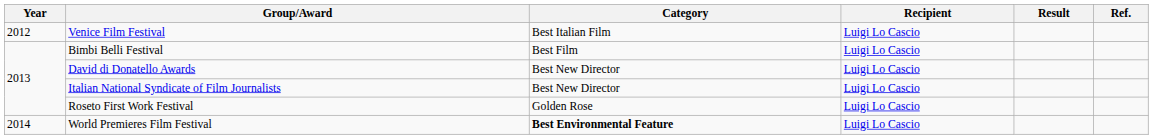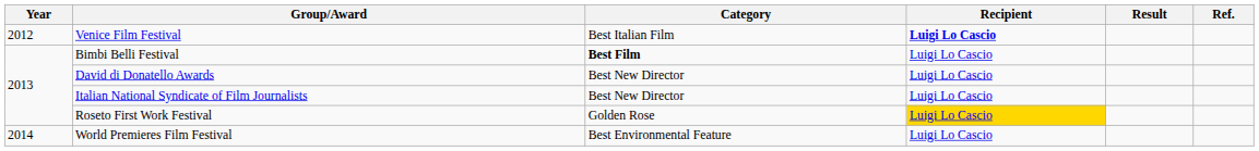Venice Film Festival | Recipient: normal -> bold
Bimbi Belli Festival | Category: normal -> bold
Roseto First Work Festival | Recipient: no background -> gold background
World Premieres Film Festival | Category: bold -> normal
